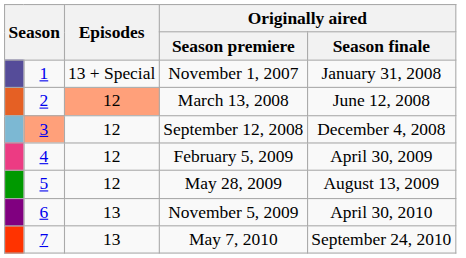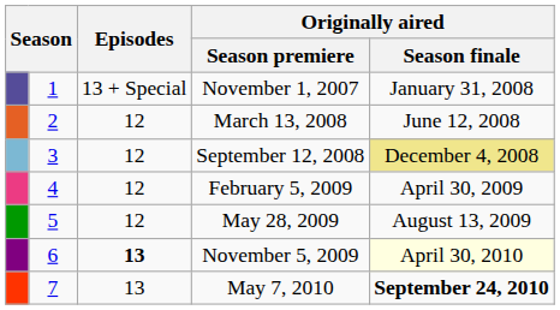March 13, 2008 | Episodes: lightsalmon background -> no background
September 12, 2008 | column 2: lightsalmon background -> no background
September 12, 2008 | Originally aired / Season finale: no background -> khaki background
November 5, 2009 | Episodes: normal -> bold
November 5, 2009 | Originally aired / Season finale: no background -> lightyellow background
May 7, 2010 | Originally aired / Season finale: normal -> bold
